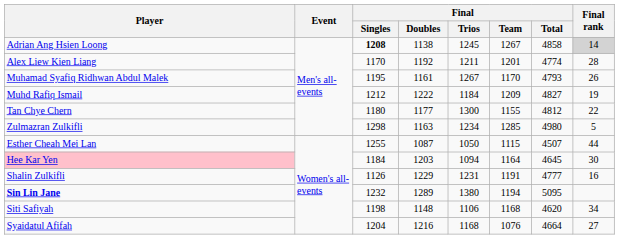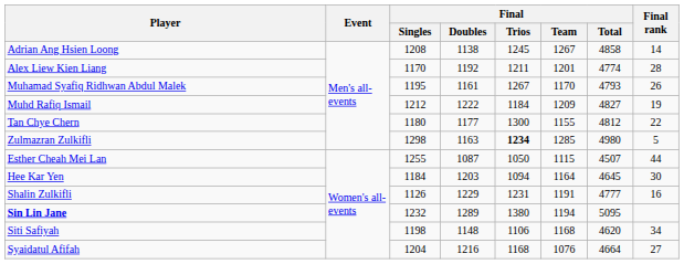row 3 | Final / Singles: bold -> normal
row 3 | Final rank: lightgrey background -> no background
row 8 | Final / Trios: normal -> bold
row 10 | Player: pink background -> no background
